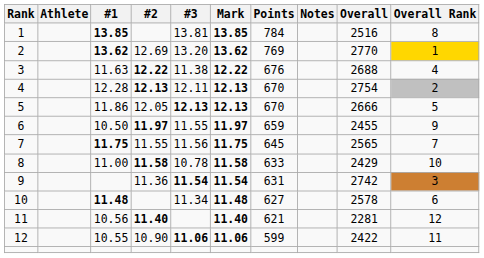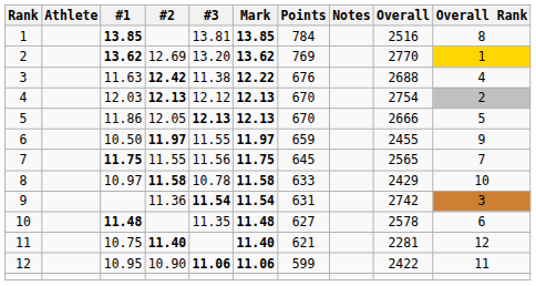row 4 | #2: 12.22 -> 12.42
row 5 | #1: 12.28 -> 12.03
row 5 | #3: 12.11 -> 12.12
row 9 | #1: 11.00 -> 10.97
row 11 | #3: 11.34 -> 11.35
row 12 | #1: 10.56 -> 10.75
row 13 | #1: 10.55 -> 10.95
